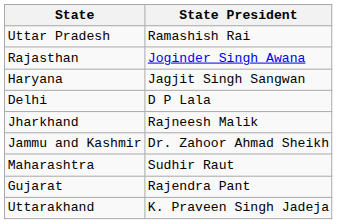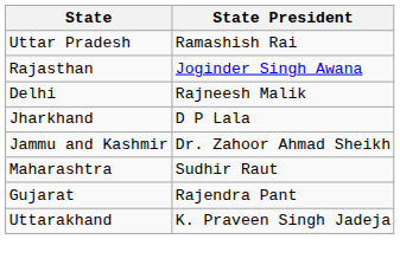- row: Haryana | Jagjit Singh Sangwan
Delhi | State President: D P Lala -> Rajneesh Malik
Jharkhand | State President: Rajneesh Malik -> D P Lala
